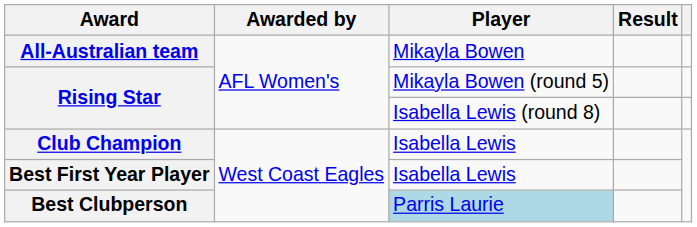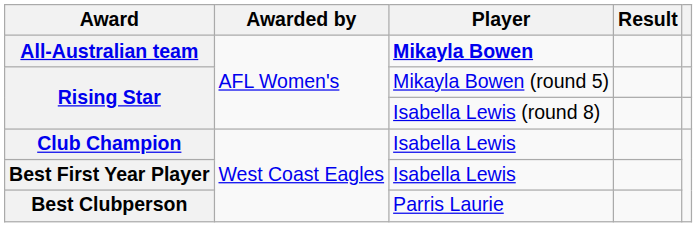All-Australian team | Player: normal -> bold
Best Clubperson | Player: lightblue background -> no background
